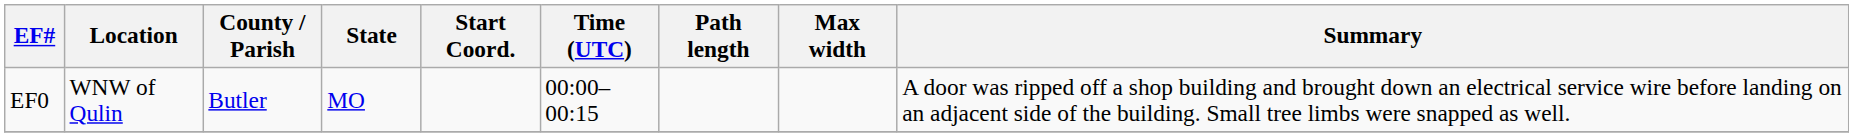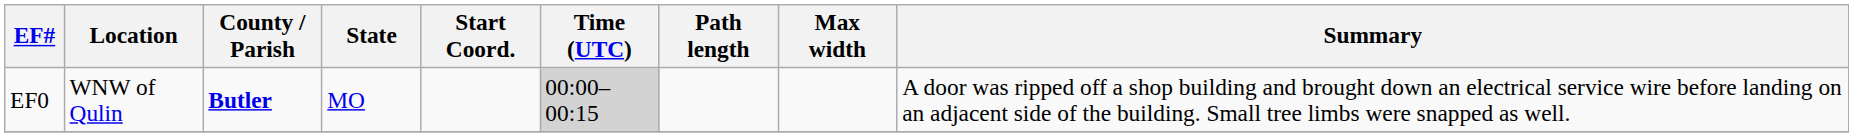EF0 | County / Parish: normal -> bold
EF0 | Time (UTC): no background -> lightgrey background
